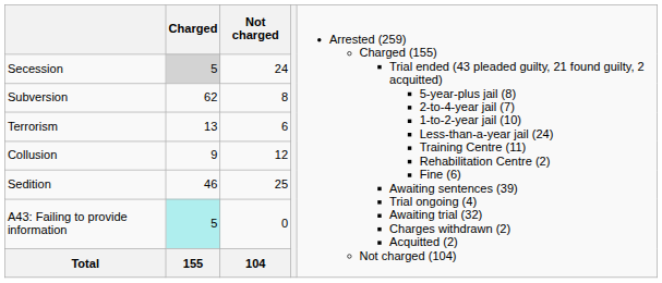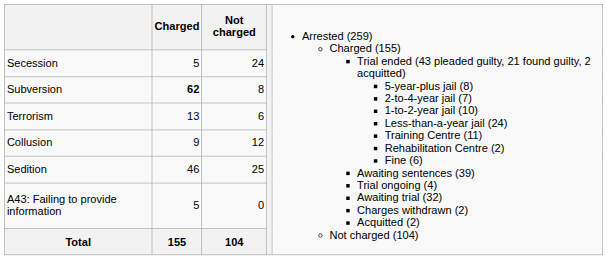Secession | column 2: lightgrey background -> no background
Subversion | column 2: normal -> bold
A43: Failing to provide information | column 2: paleturquoise background -> no background
